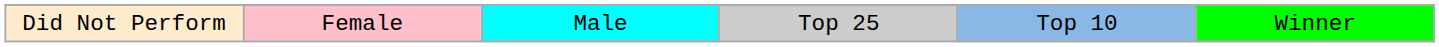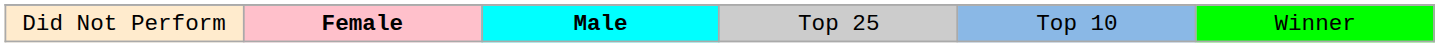Did Not Perform | column 2: normal -> bold
Did Not Perform | column 3: normal -> bold
